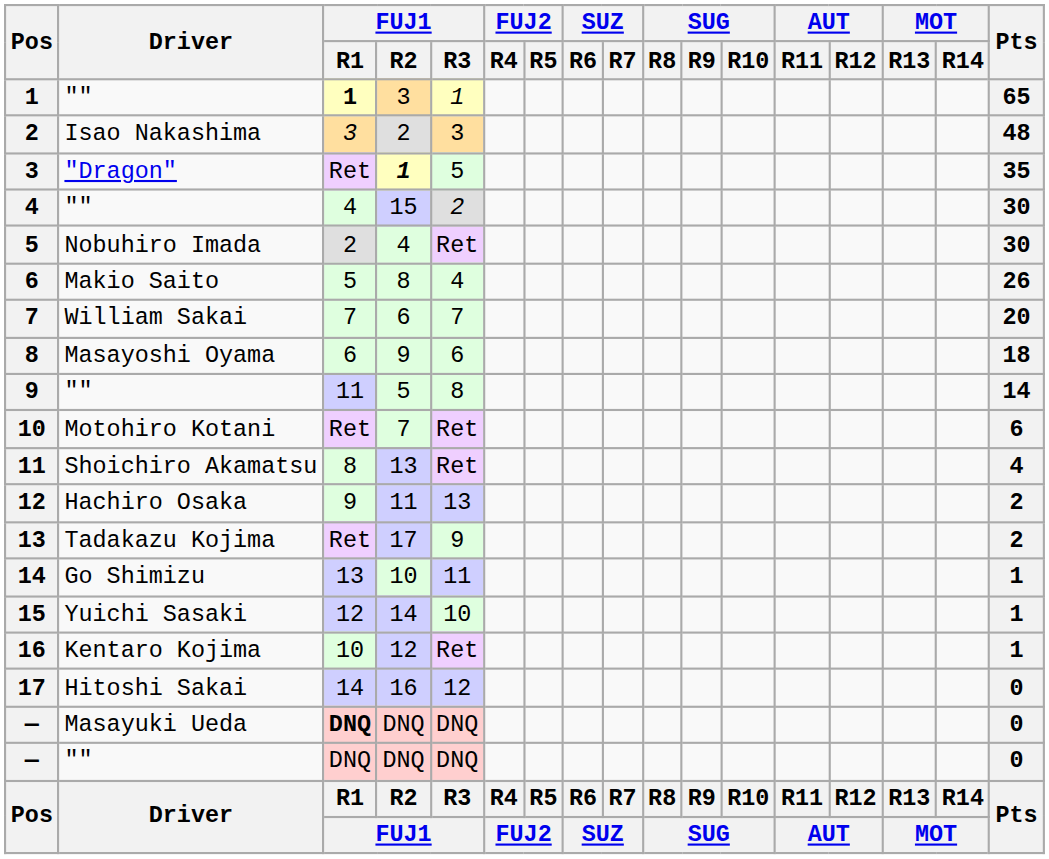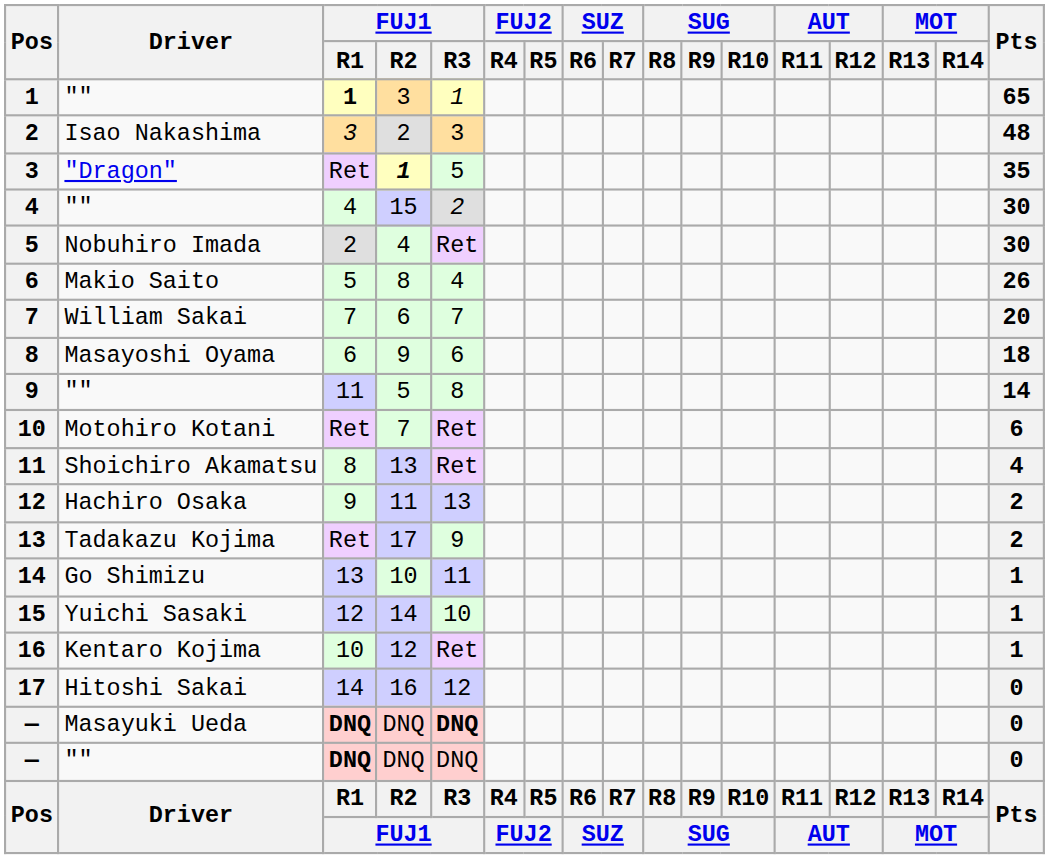— / Masayuki Ueda | FUJ1 / R3: normal -> bold
— / "" | FUJ1 / R1: normal -> bold
